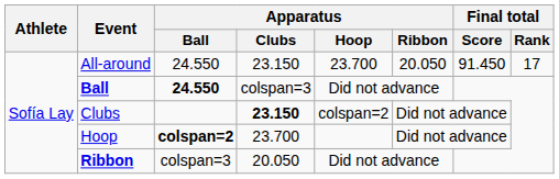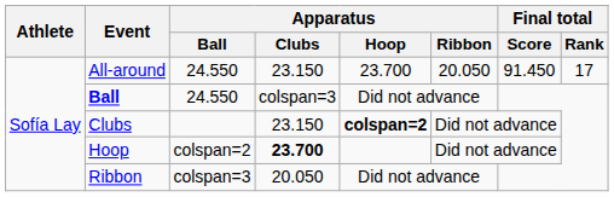row 4 | Apparatus / Ball: bold -> normal
row 5 | Apparatus / Clubs: bold -> normal
row 5 | Apparatus / Hoop: normal -> bold
row 6 | Apparatus / Ball: bold -> normal
row 6 | Apparatus / Clubs: normal -> bold
row 7 | Event: bold -> normal
